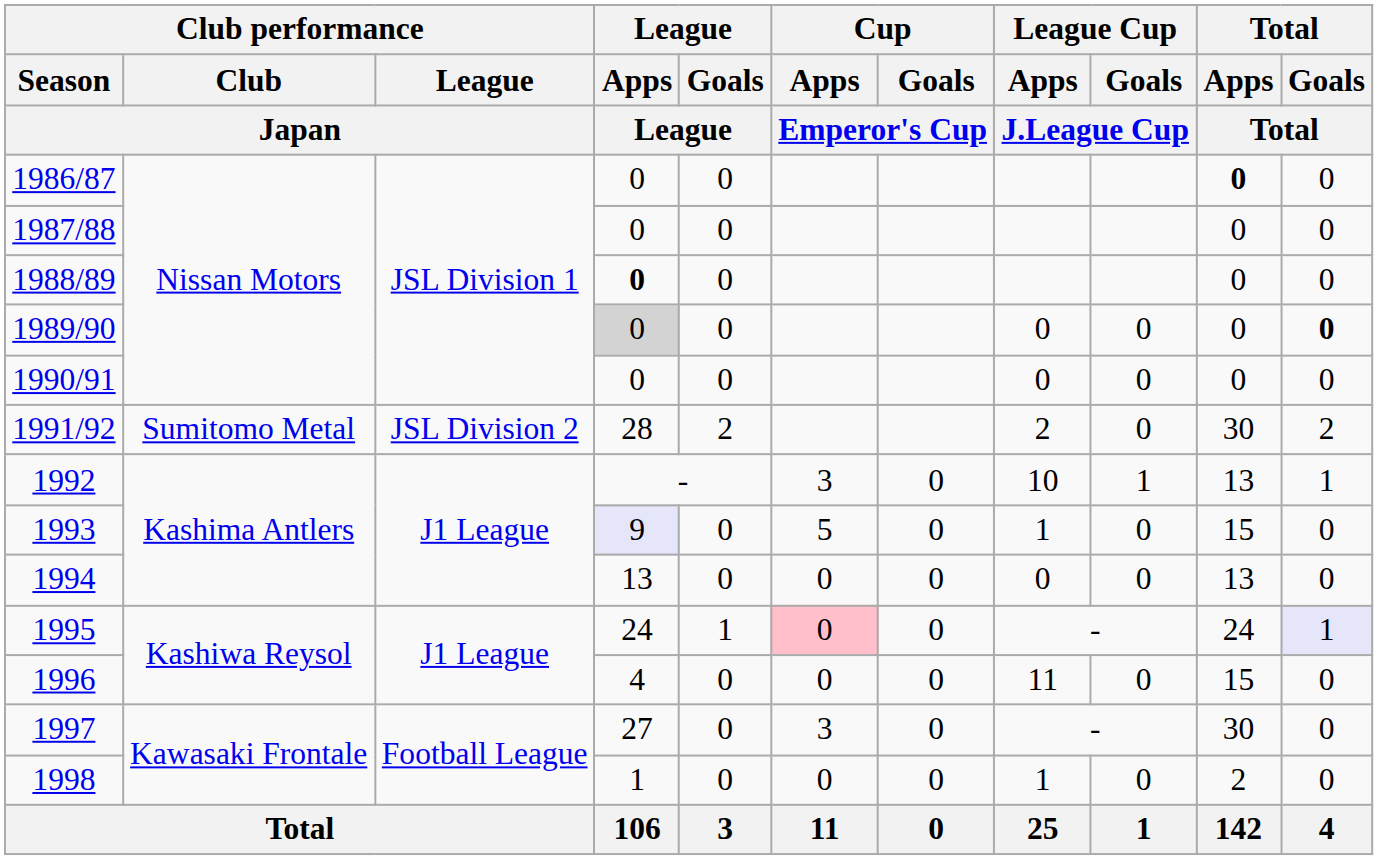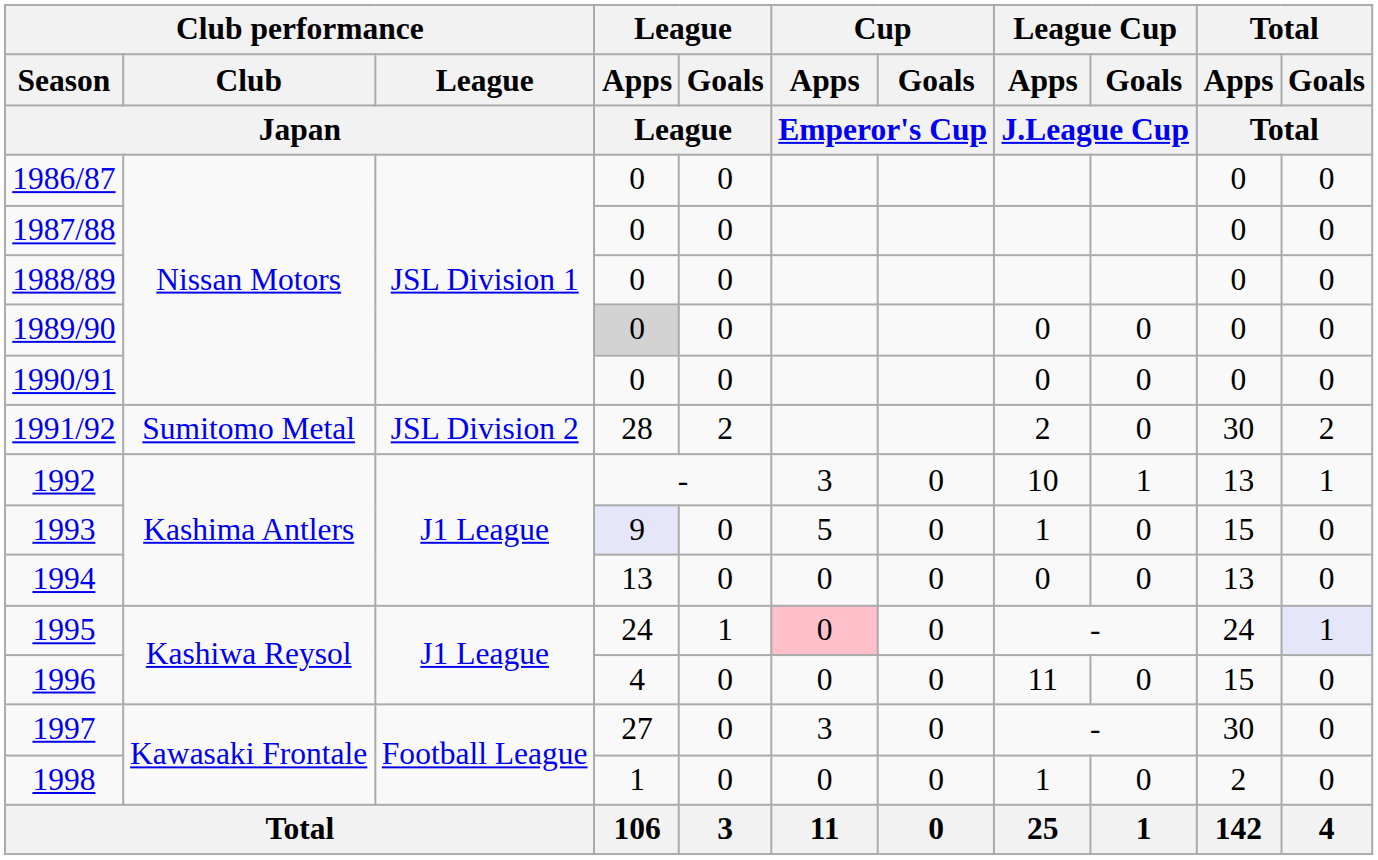1986/87 | Total / Apps / Total: bold -> normal
1988/89 | League / Apps / League: bold -> normal
1989/90 | Total / Goals / Total: bold -> normal
